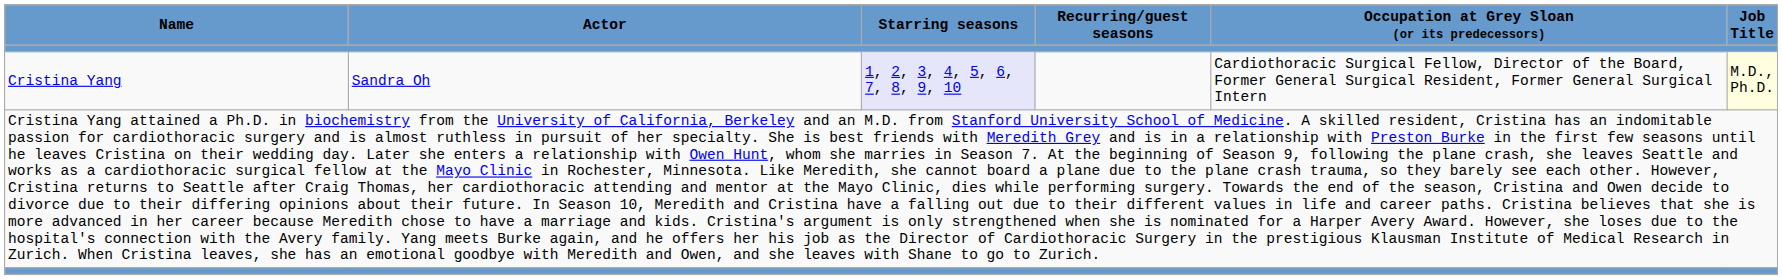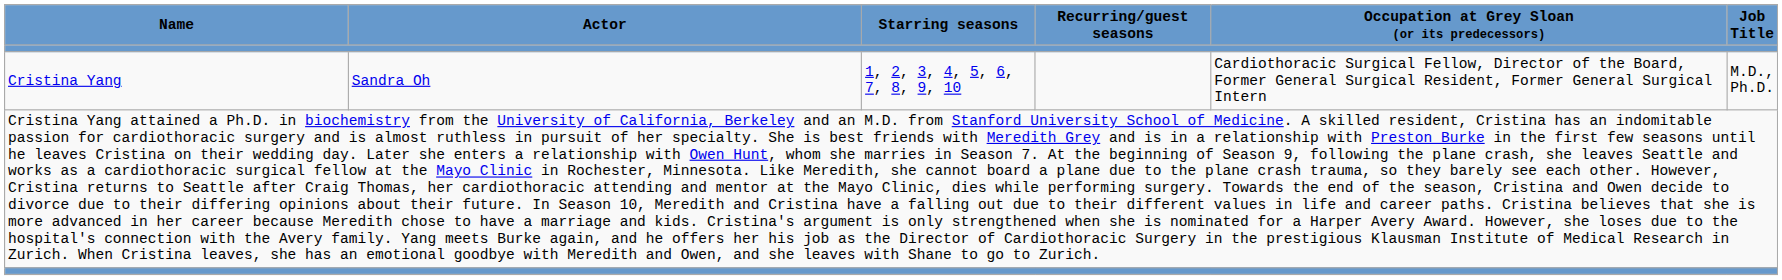Cristina Yang | Starring seasons: lavender background -> no background
Cristina Yang | Job Title: lightyellow background -> no background
